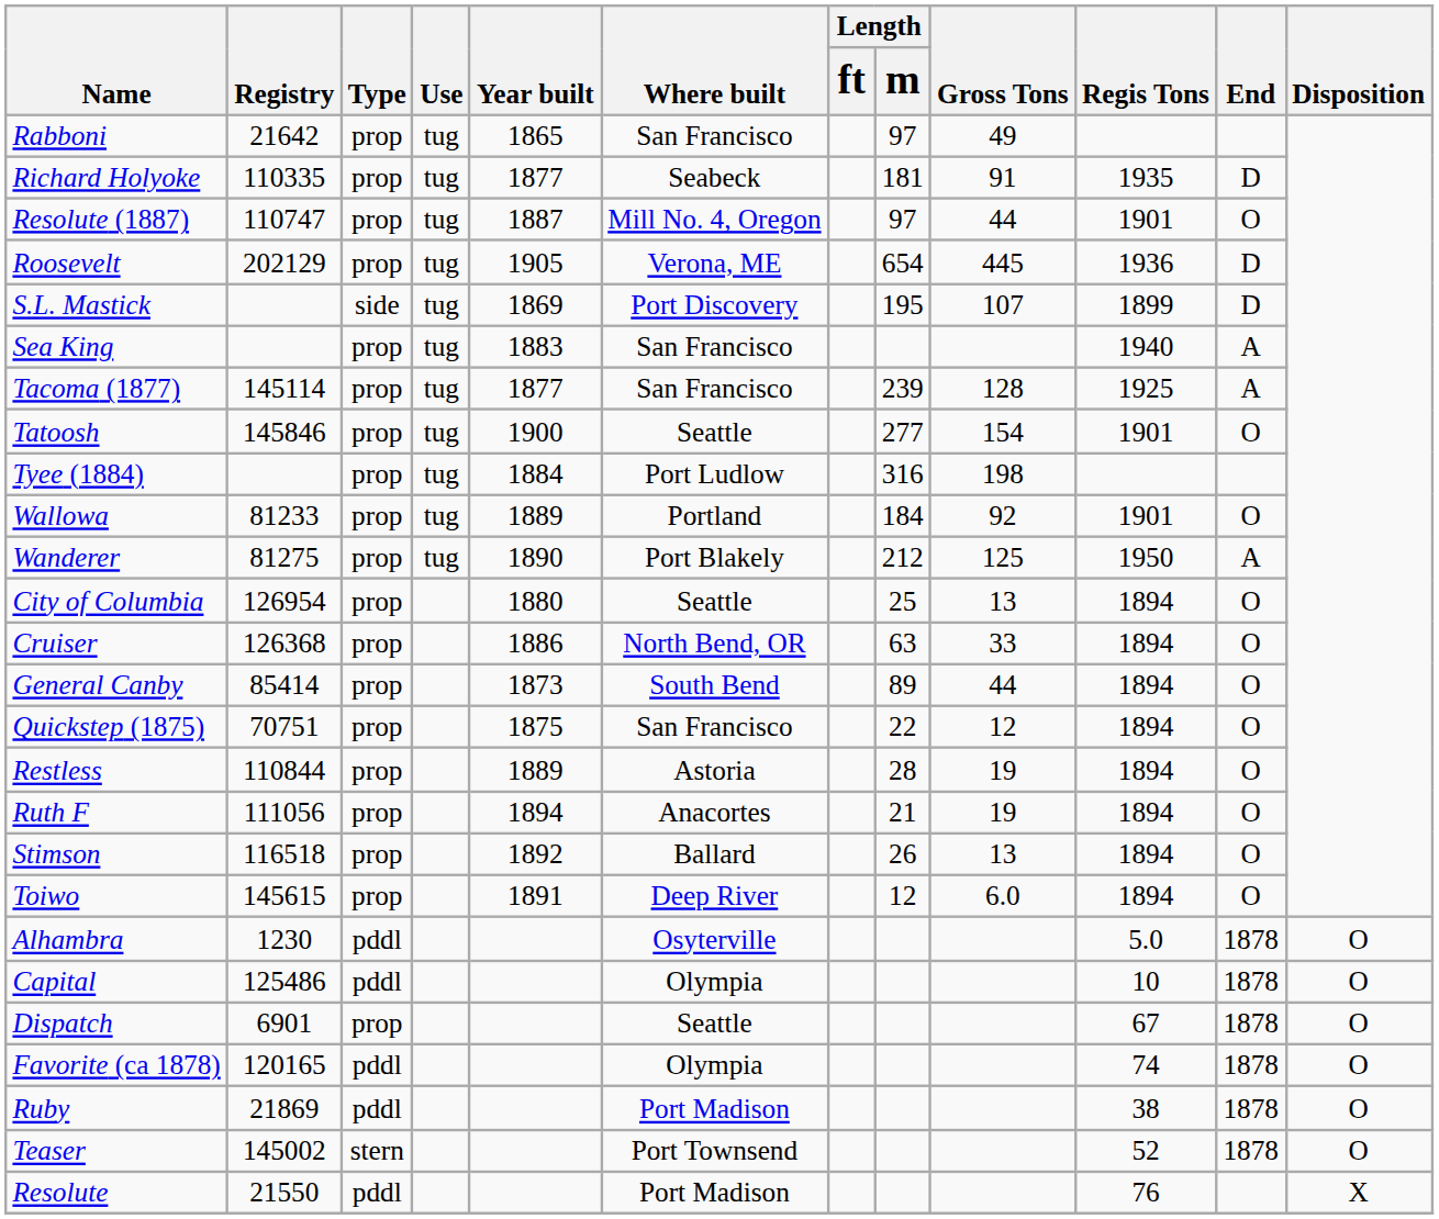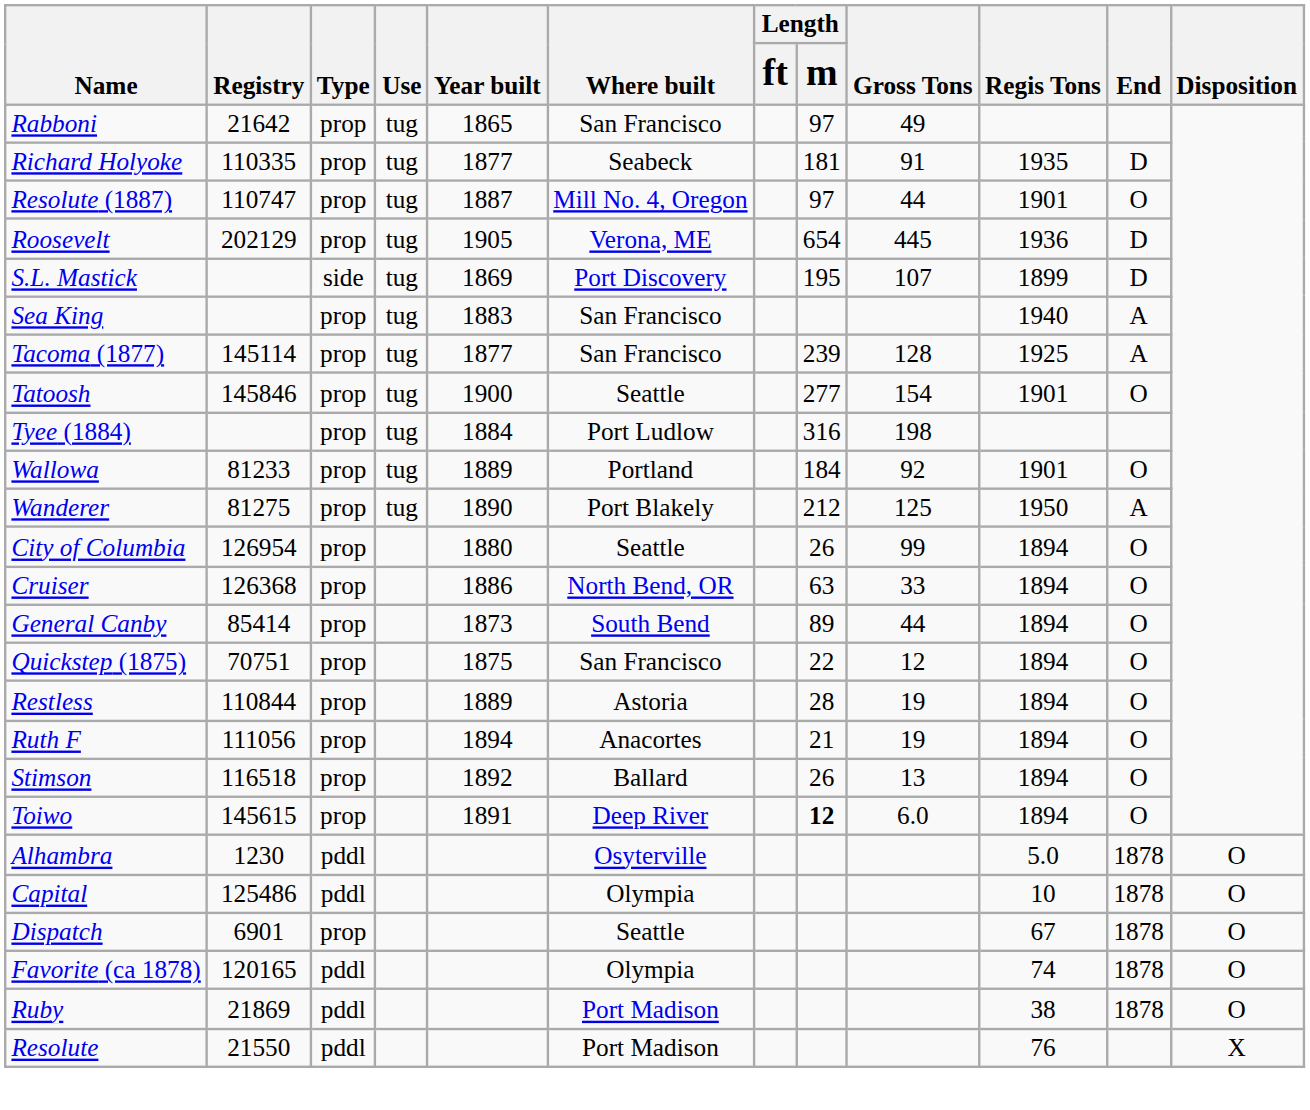City of Columbia | Length / m: 25 -> 26
City of Columbia | Gross Tons: 13 -> 99
Toiwo | Length / m: normal -> bold
- row: Teaser | 145002 | stern | Port Townsend | 52 | 1878 | O
